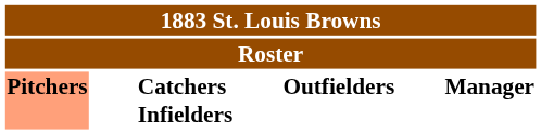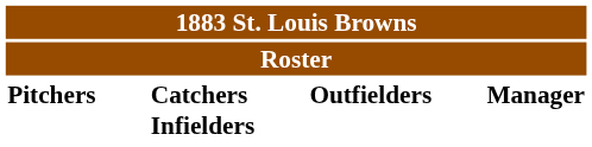Pitchers | column 1: lightsalmon background -> no background
